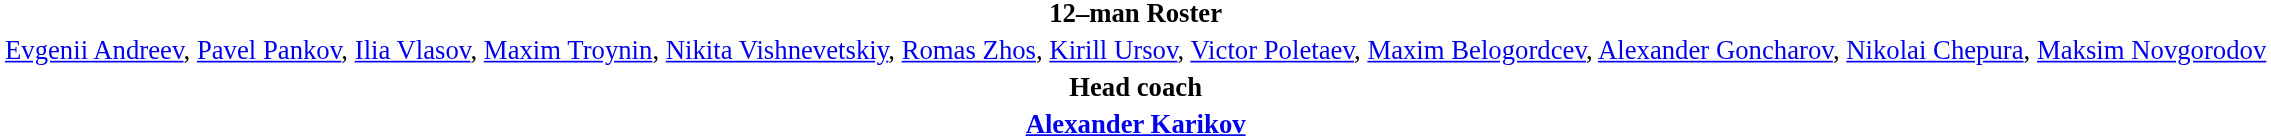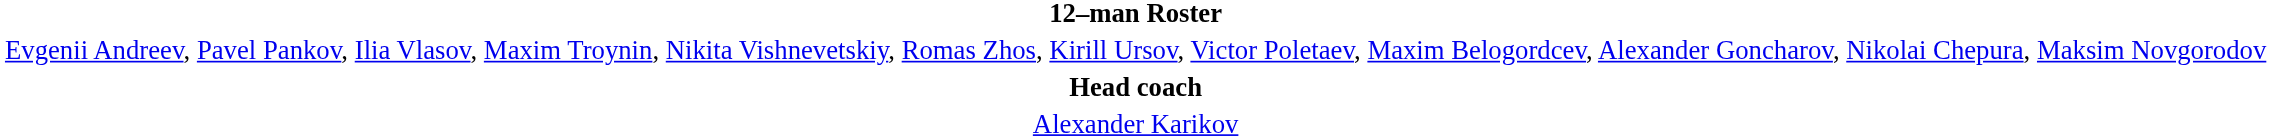row 4 | column 1: bold -> normal
